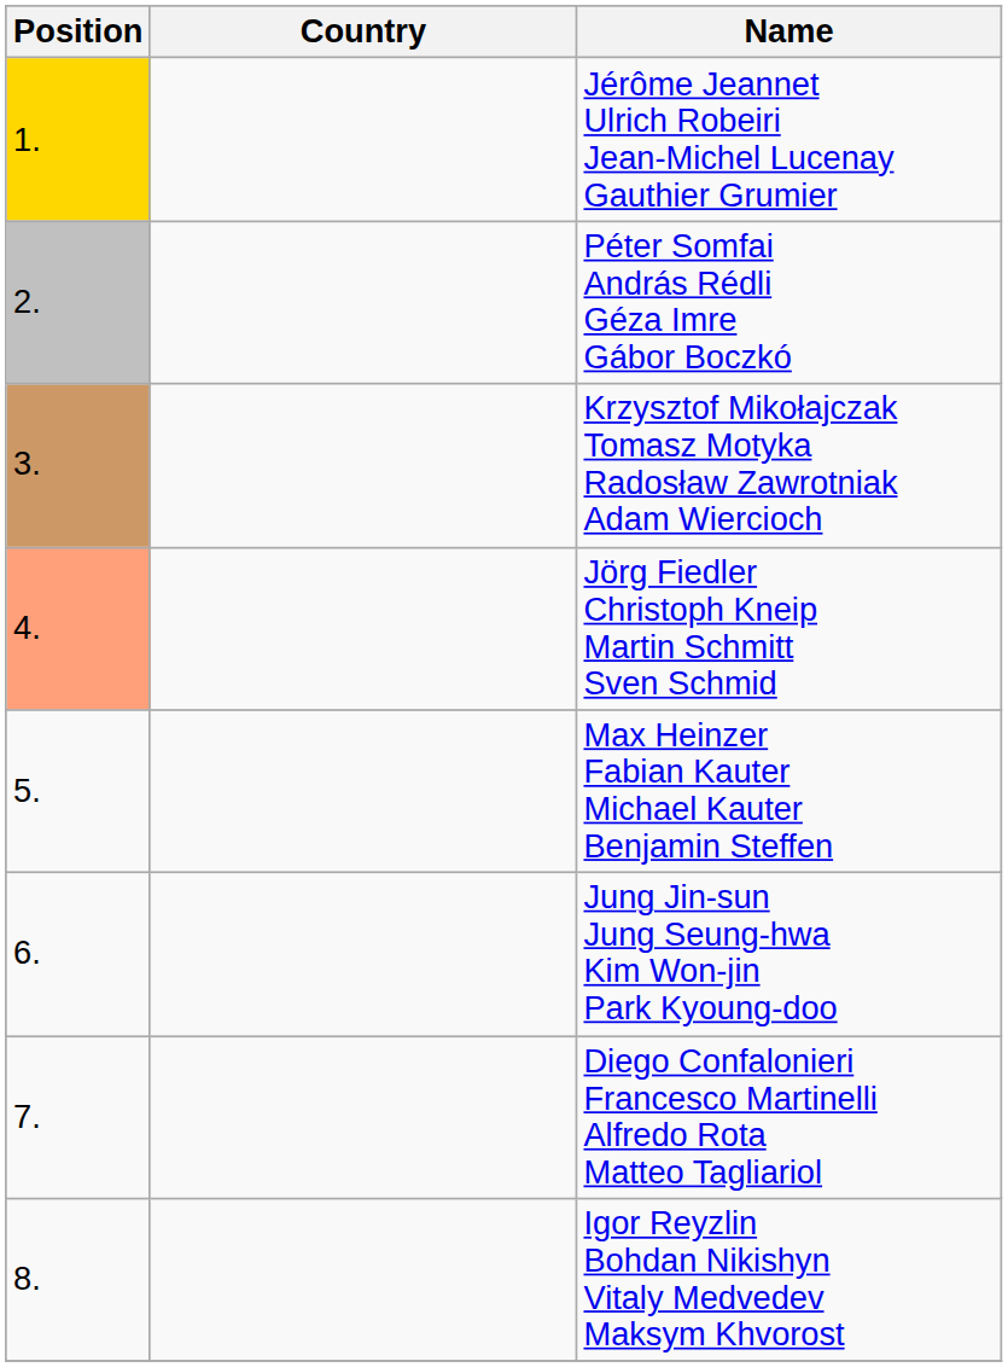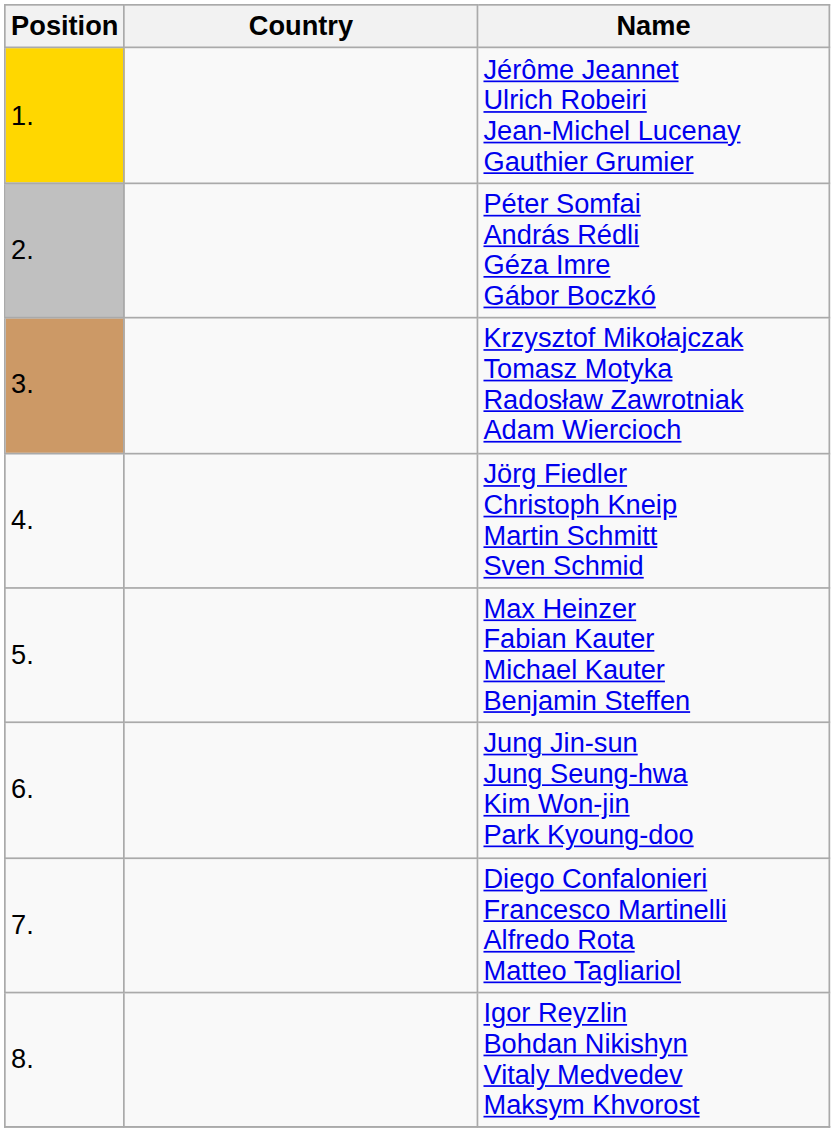Jörg Fiedler Christoph Kneip Martin Schmitt Sven Schmid | Position: lightsalmon background -> no background
